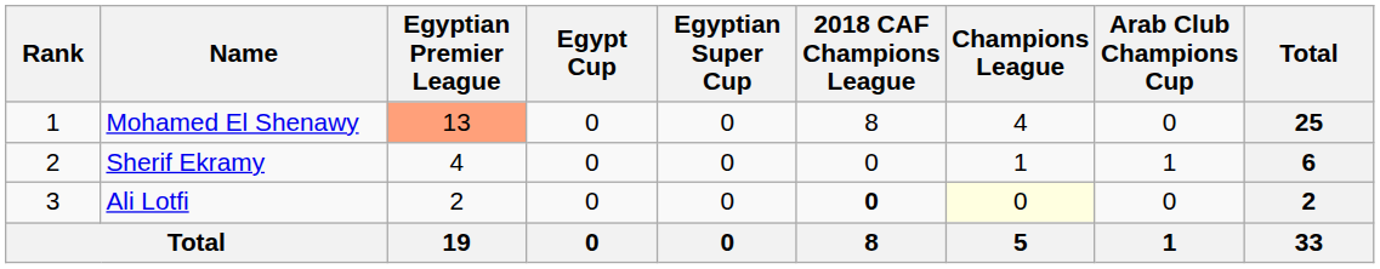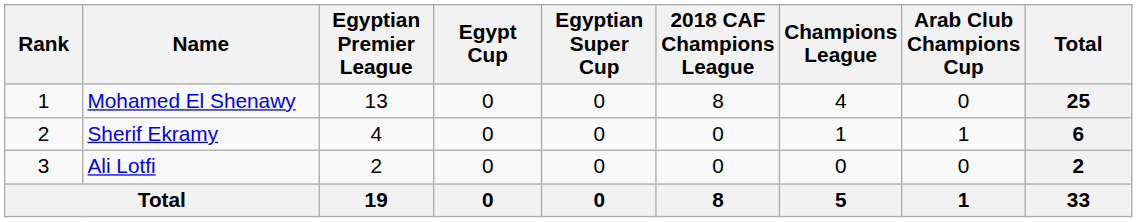Mohamed El Shenawy | Egyptian Premier League: lightsalmon background -> no background
Ali Lotfi | 2018 CAF Champions League: bold -> normal
Ali Lotfi | Champions League: lightyellow background -> no background
